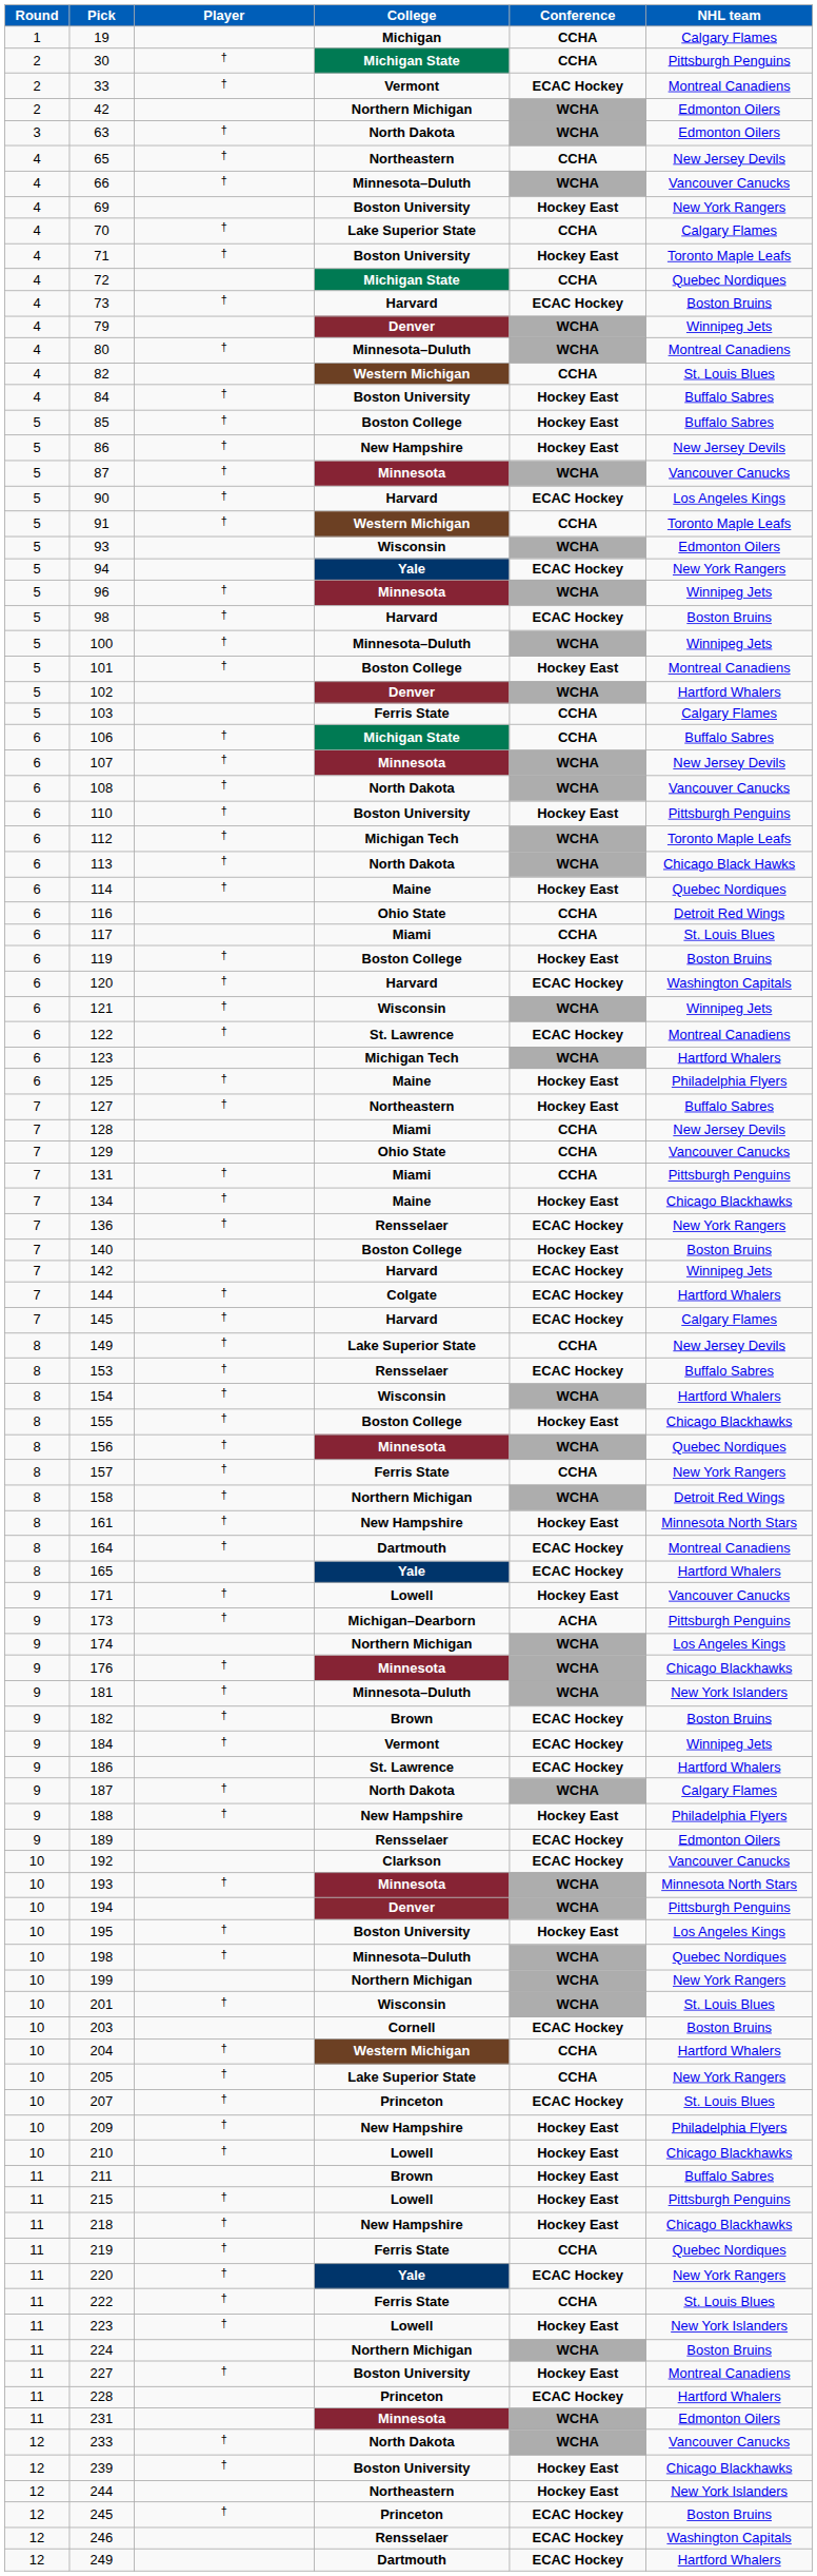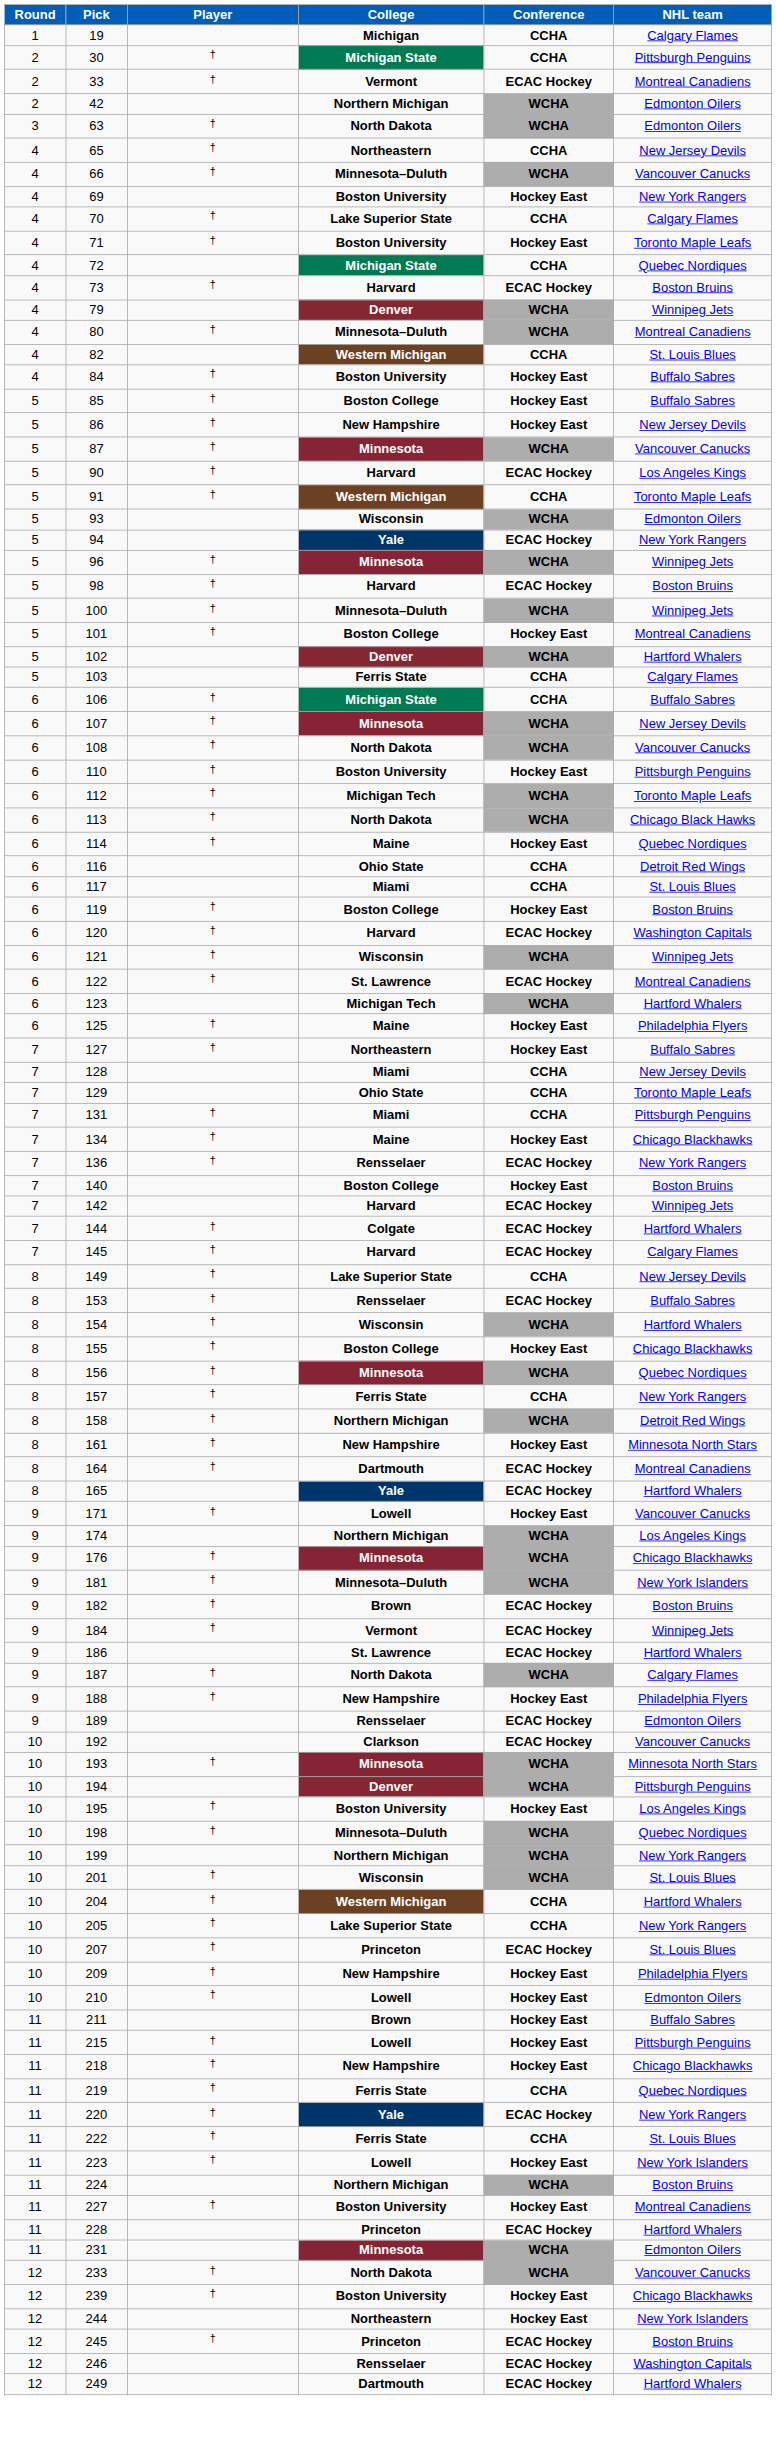129 | NHL team: Vancouver Canucks -> Toronto Maple Leafs
- row: 9 | 173 | † | Michigan–Dearborn | ACHA | Pittsburgh Penguins
- row: 10 | 203 | Cornell | ECAC Hockey | Boston Bruins
210 | NHL team: Chicago Blackhawks -> Edmonton Oilers
